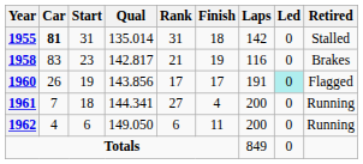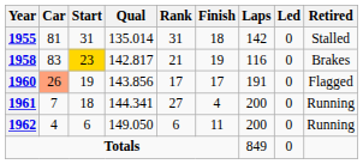1955 | Car: bold -> normal
1958 | Start: no background -> gold background
1960 | Car: no background -> lightsalmon background
1960 | Led: paleturquoise background -> no background
